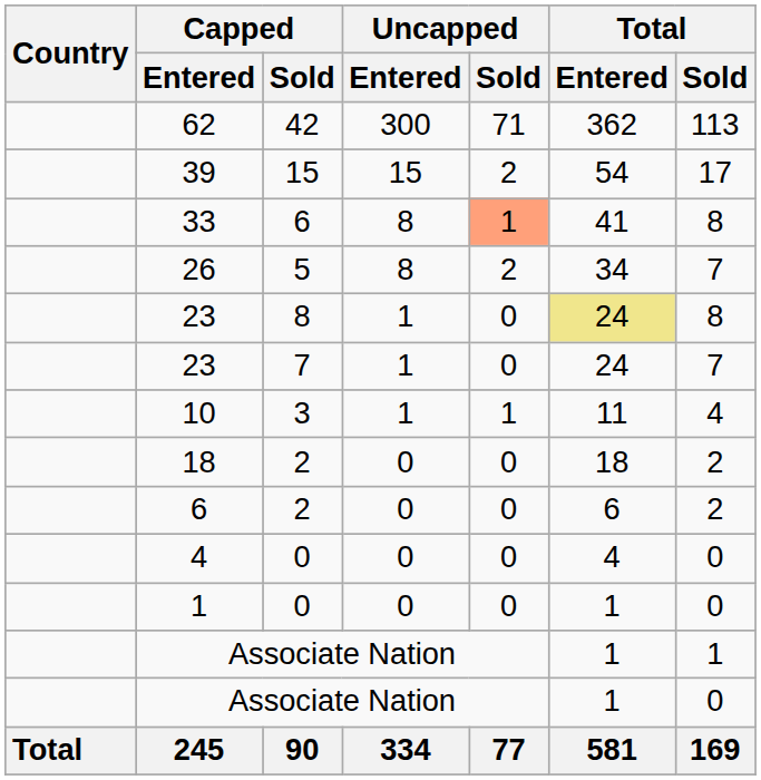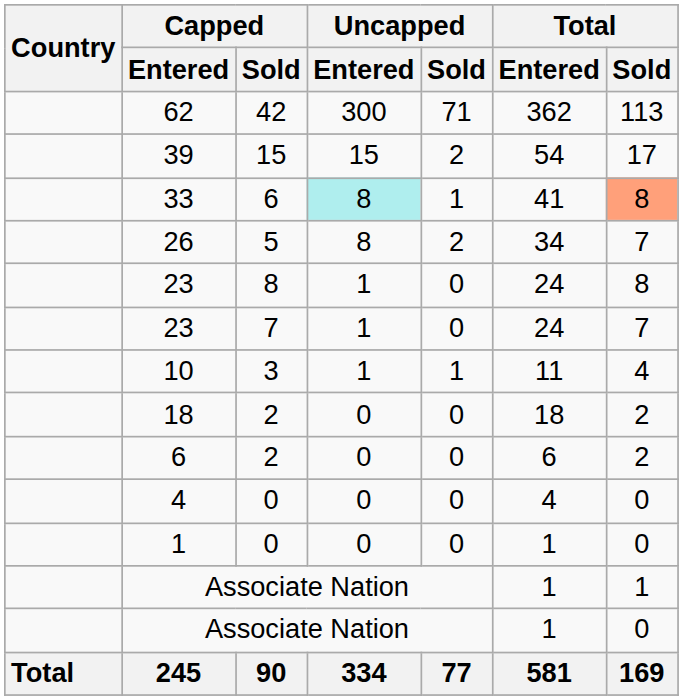33 | Uncapped / Entered: no background -> paleturquoise background
33 | Uncapped / Sold: lightsalmon background -> no background
33 | Total / Sold: no background -> lightsalmon background
23 / 8 | Total / Entered: khaki background -> no background
